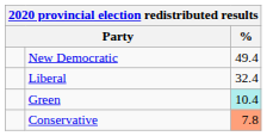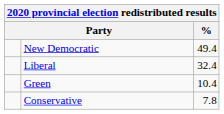Green | %: paleturquoise background -> no background
Conservative | %: lightsalmon background -> no background
